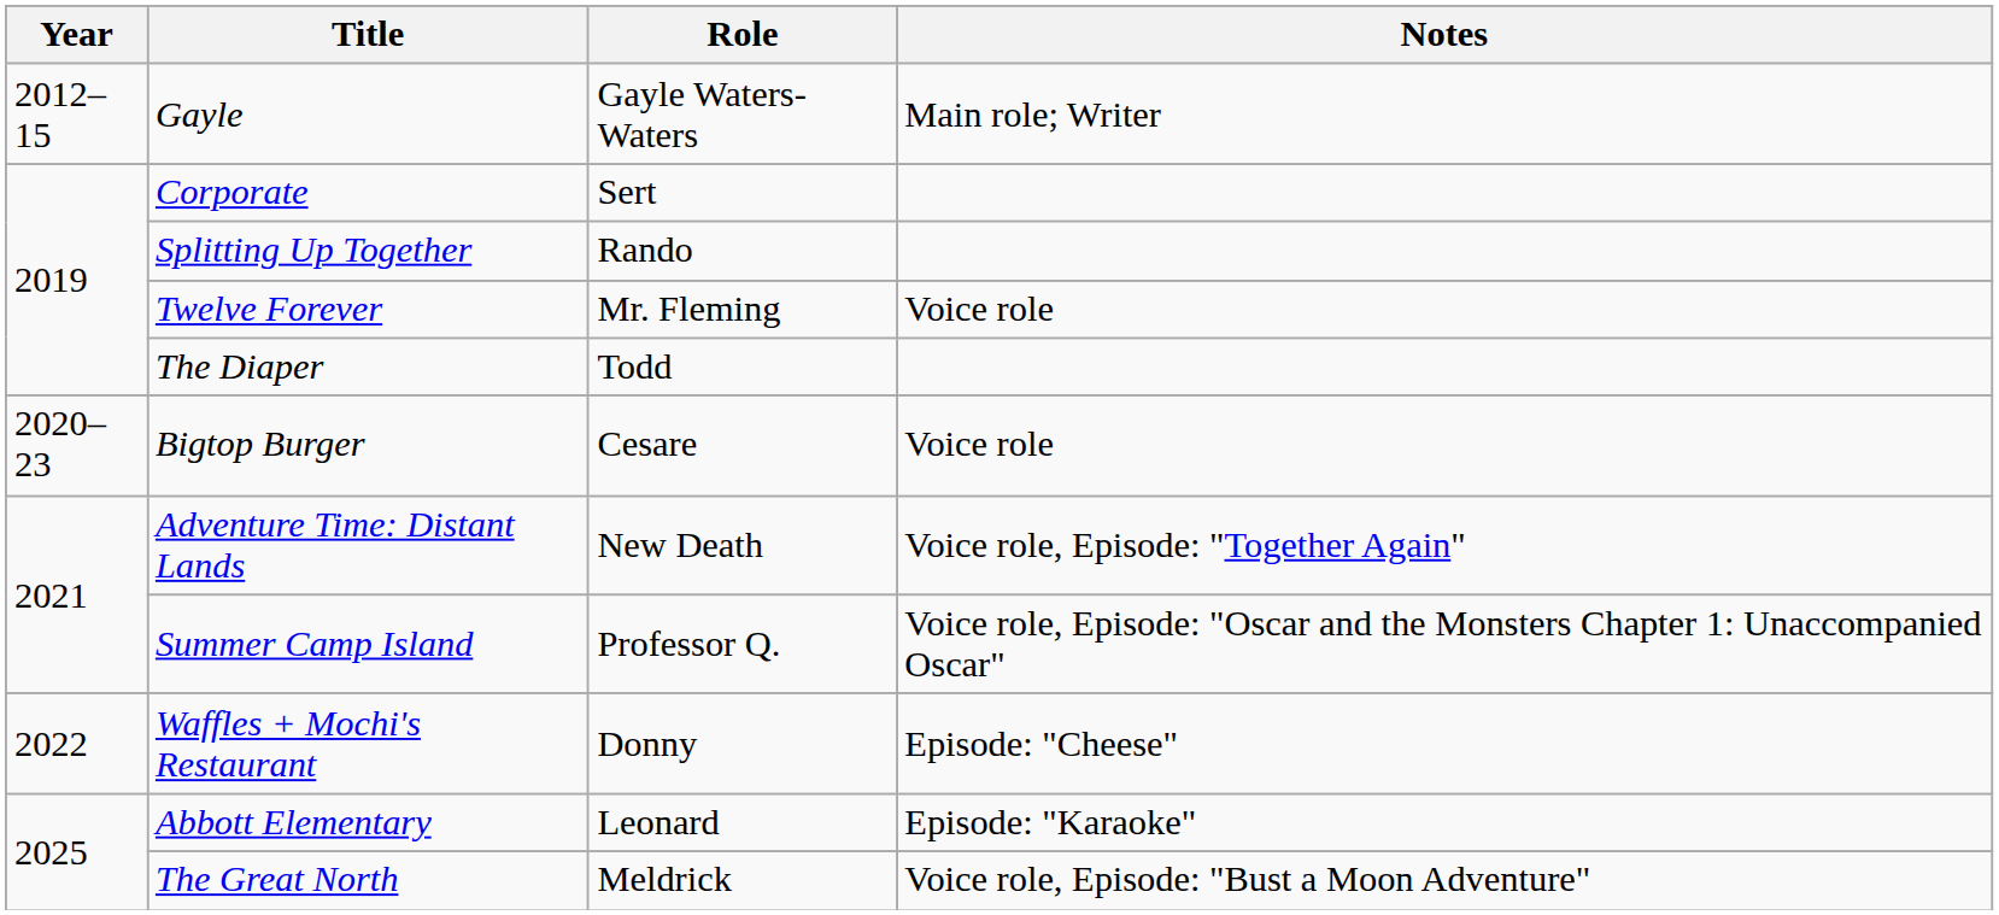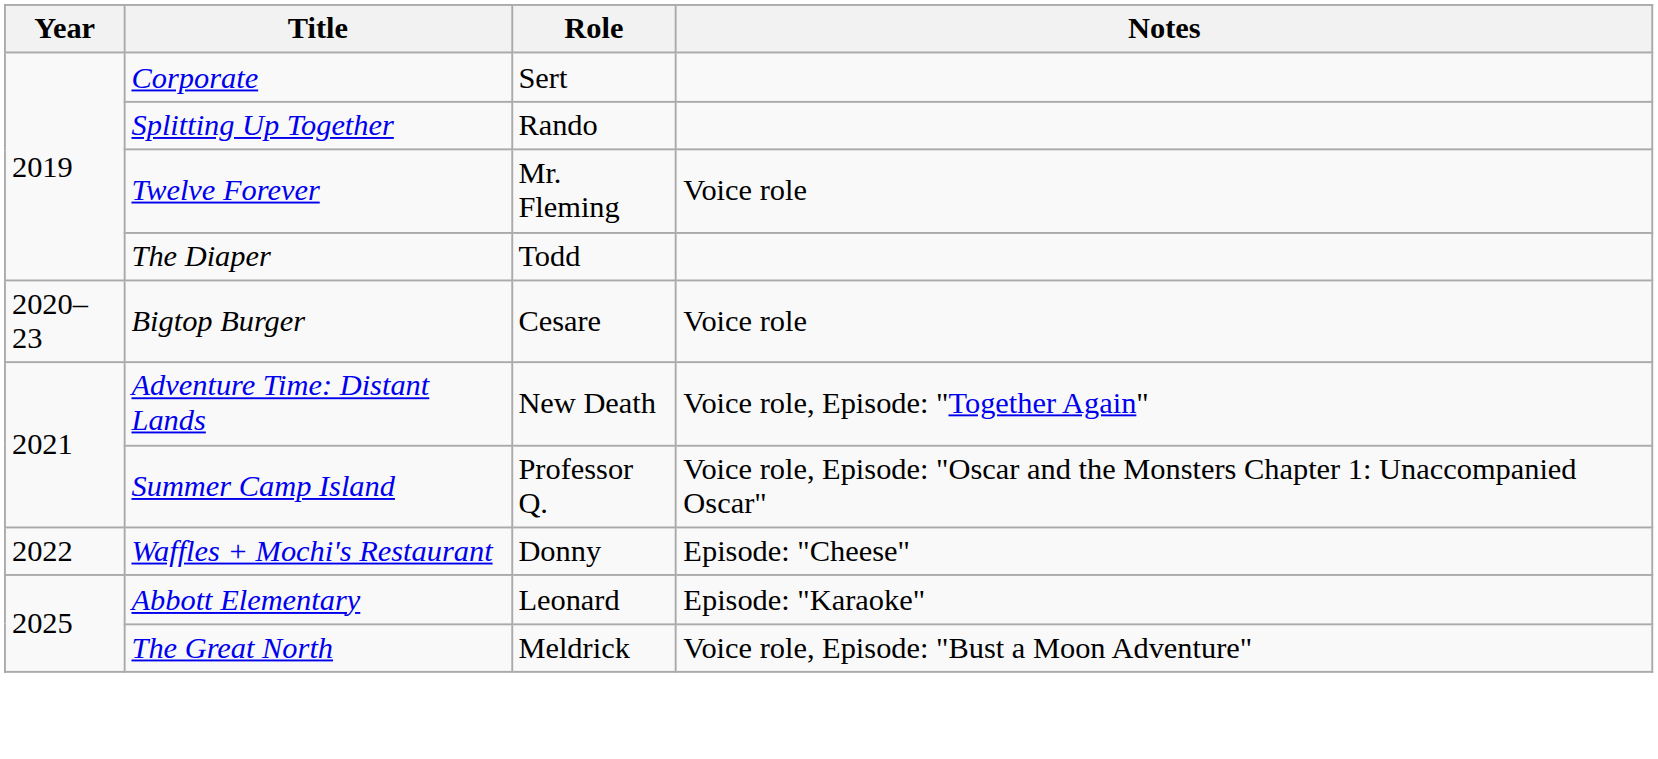- row: 2012–15 | Gayle | Gayle Waters-Waters | Main role; Writer
